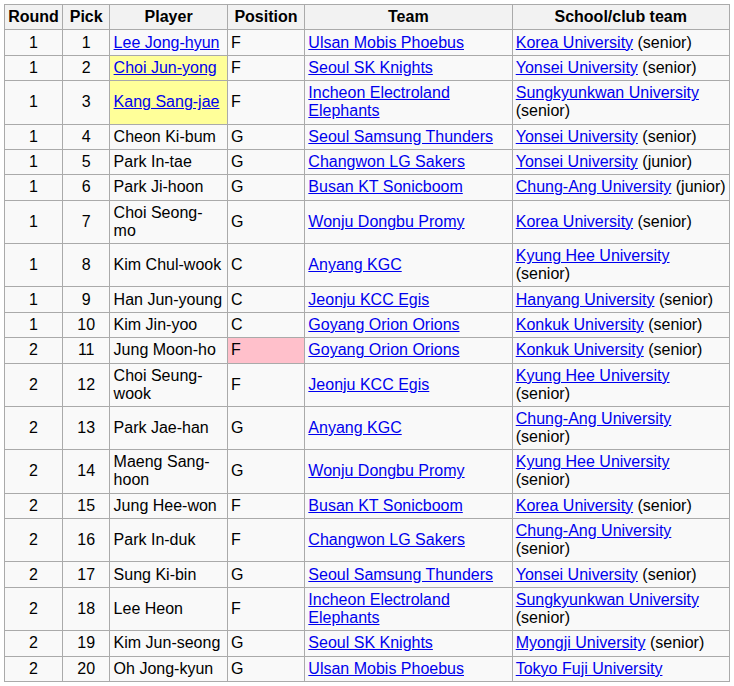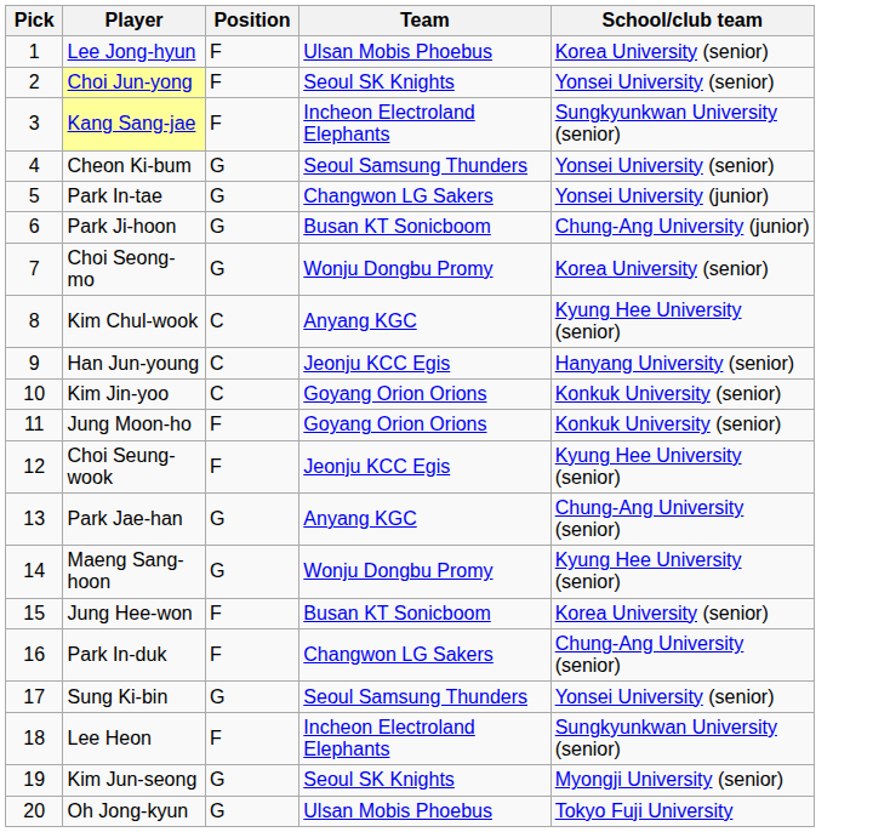- column: Round | 1 | 1 | 1 | 1 | 1 | 1 | 1 | 1 | 1 | 1 | 2 | 2 | 2 | 2 | 2 | 2 | 2 | 2 | 2 | 2
Jung Moon-ho | Position: pink background -> no background
